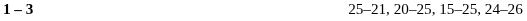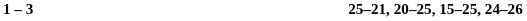row 1 | column 2: normal -> bold
